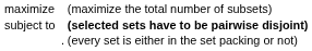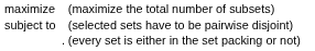subject to | column 3: bold -> normal
